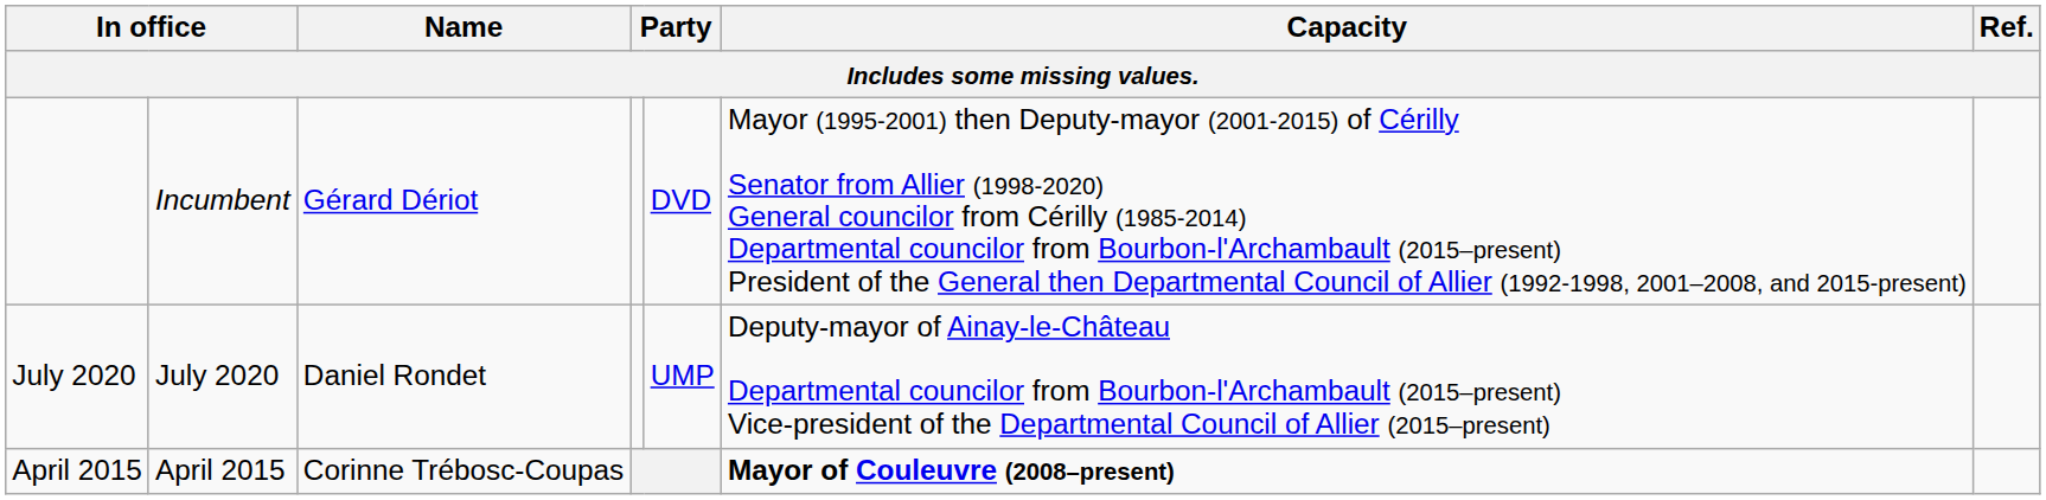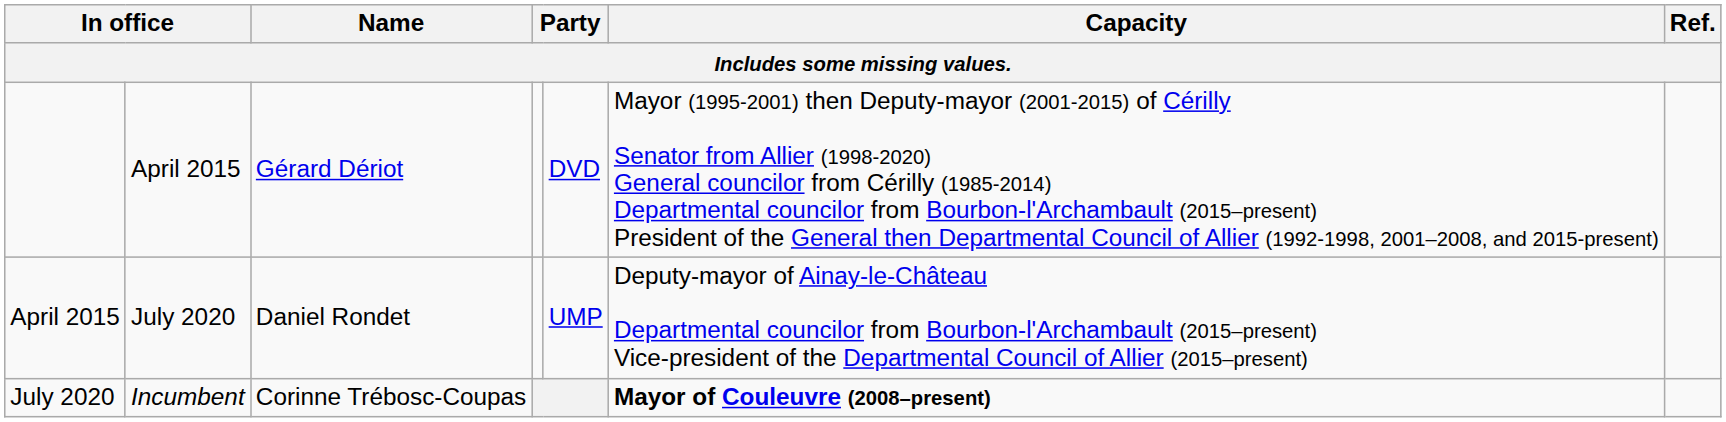row 3 | column 2: Incumbent -> April 2015
row 4 | column 1: July 2020 -> April 2015
row 5 | column 1: April 2015 -> July 2020
row 5 | column 2: April 2015 -> Incumbent
